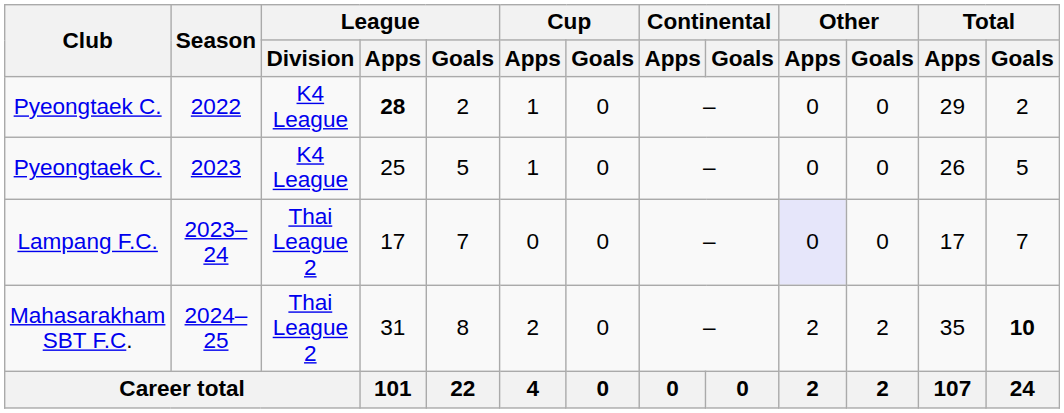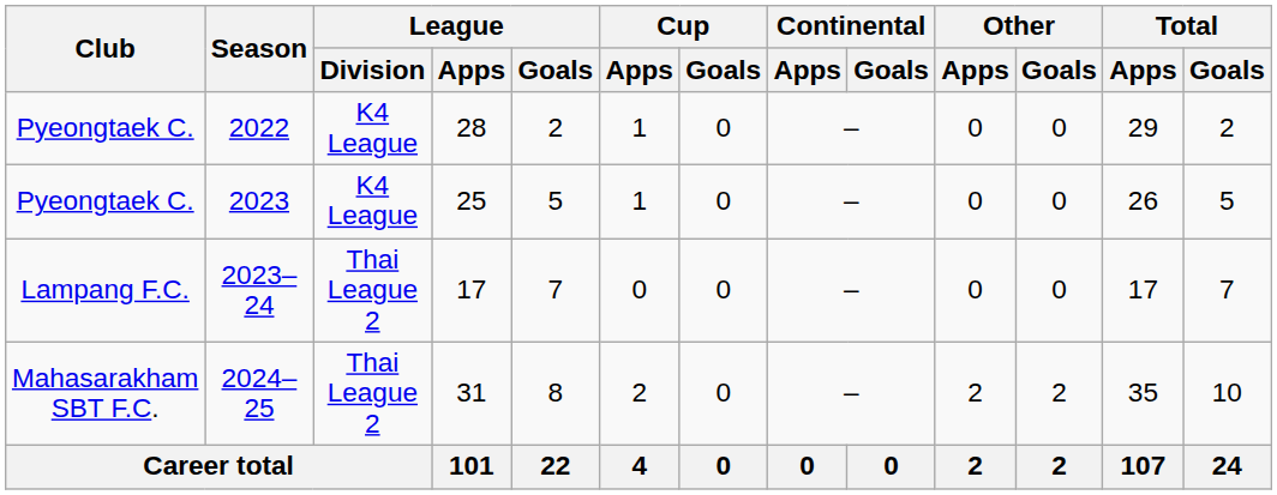2022 | League / Apps: bold -> normal
2023–24 | Other / Apps: lavender background -> no background
2024–25 | Total / Goals: bold -> normal
